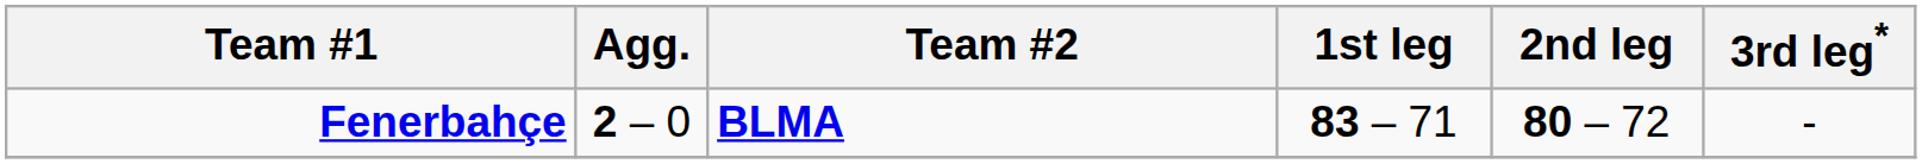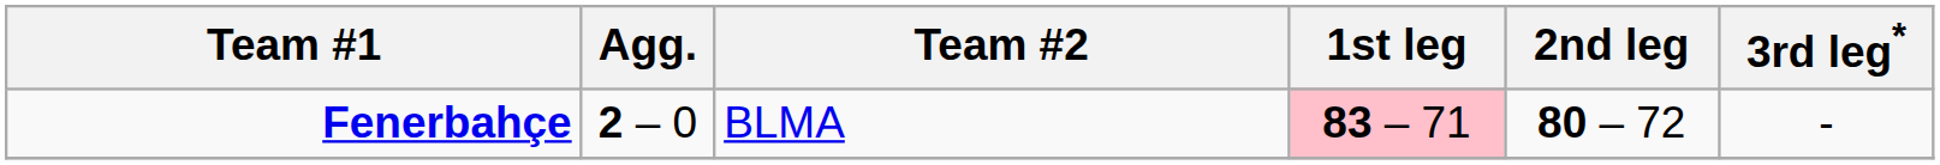Fenerbahçe | Team #2: bold -> normal
Fenerbahçe | 1st leg: no background -> pink background
